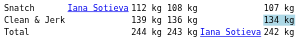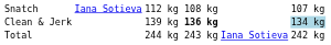Clean & Jerk | column 4: normal -> bold
